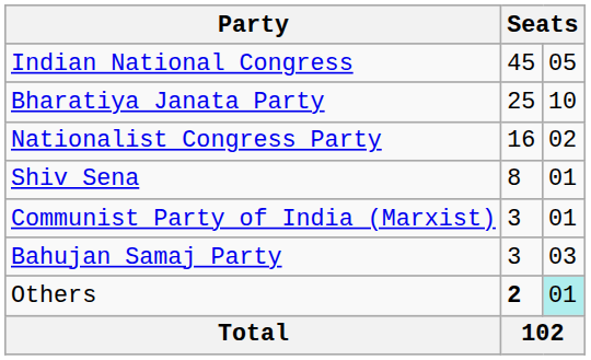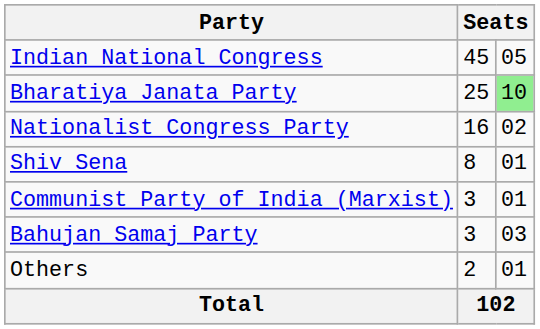Bharatiya Janata Party | column 3: no background -> lightgreen background
Others | column 2: bold -> normal
Others | column 3: paleturquoise background -> no background
